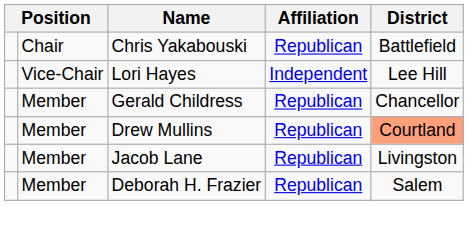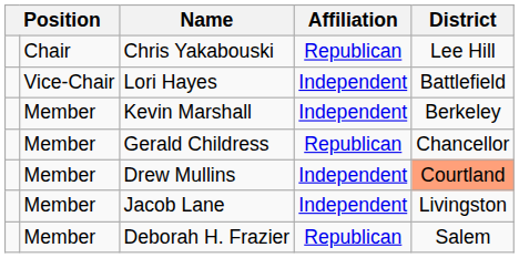Chris Yakabouski | District: Battlefield -> Lee Hill
Lori Hayes | District: Lee Hill -> Battlefield
+ row: Member | Kevin Marshall | Independent | Berkeley
Drew Mullins | Affiliation: Republican -> Independent
Jacob Lane | Affiliation: Republican -> Independent
